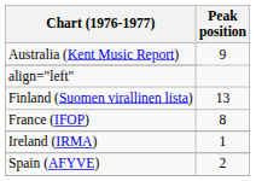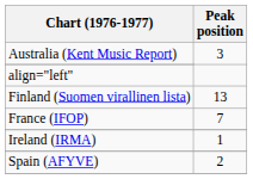Australia (Kent Music Report) | Peak position: 9 -> 3
France (IFOP) | Peak position: 8 -> 7
